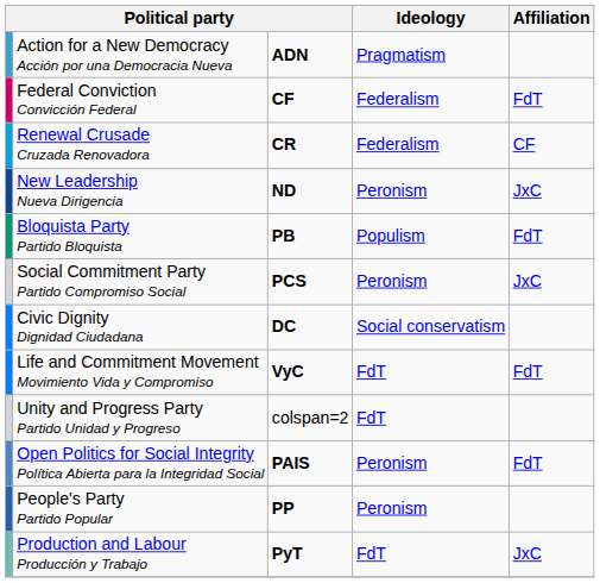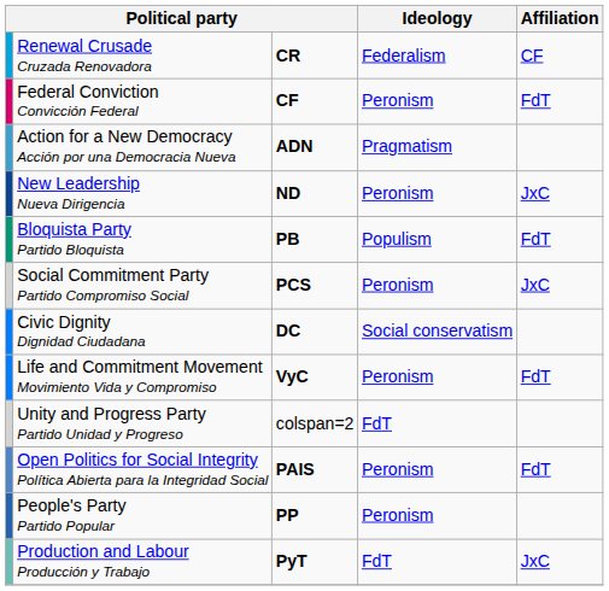rows swapped: Action for a New Democracy Acción por una Democracia Nueva <-> Renewal Crusade Cruzada Renovadora
Federal Conviction Convicción Federal | Ideology: Federalism -> Peronism
Life and Commitment Movement Movimiento Vida y Compromiso | Ideology: FdT -> Peronism
